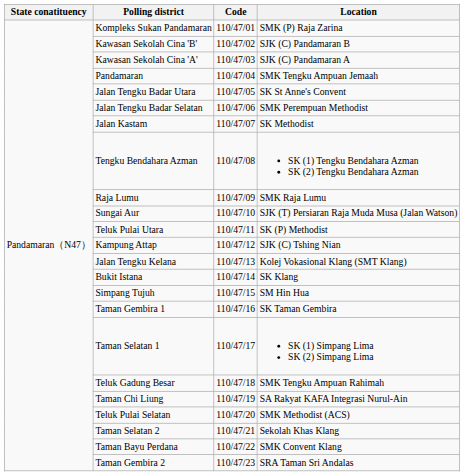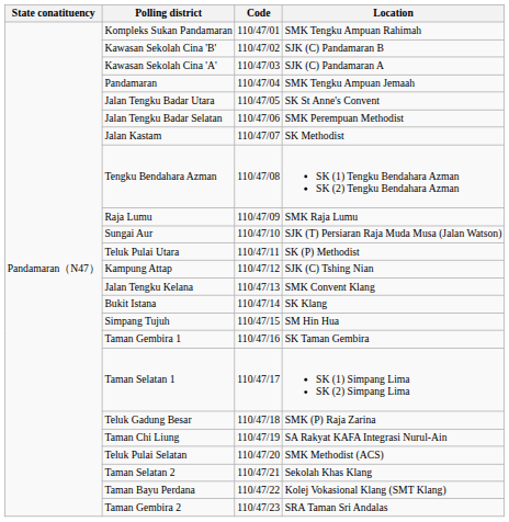Kompleks Sukan Pandamaran | Location: SMK (P) Raja Zarina -> SMK Tengku Ampuan Rahimah
Jalan Tengku Kelana | Location: Kolej Vokasional Klang (SMT Klang) -> SMK Convent Klang
Teluk Gadung Besar | Location: SMK Tengku Ampuan Rahimah -> SMK (P) Raja Zarina
Taman Bayu Perdana | Location: SMK Convent Klang -> Kolej Vokasional Klang (SMT Klang)
